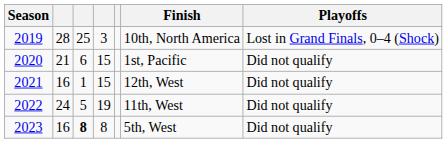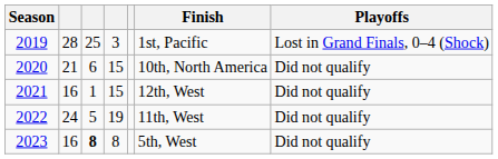2019 | Finish: 10th, North America -> 1st, Pacific
2020 | Finish: 1st, Pacific -> 10th, North America
